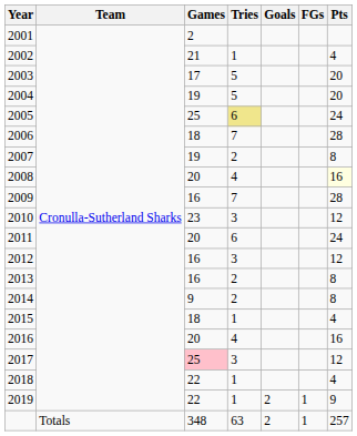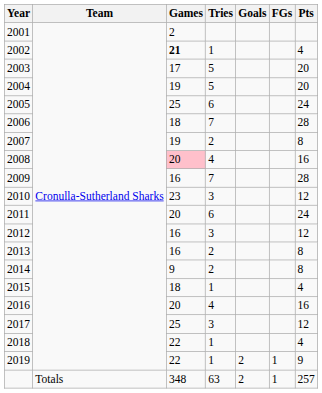2002 | Games: normal -> bold
2005 | Tries: khaki background -> no background
2008 | Games: no background -> pink background
2008 | Pts: lightyellow background -> no background
2017 | Games: pink background -> no background
